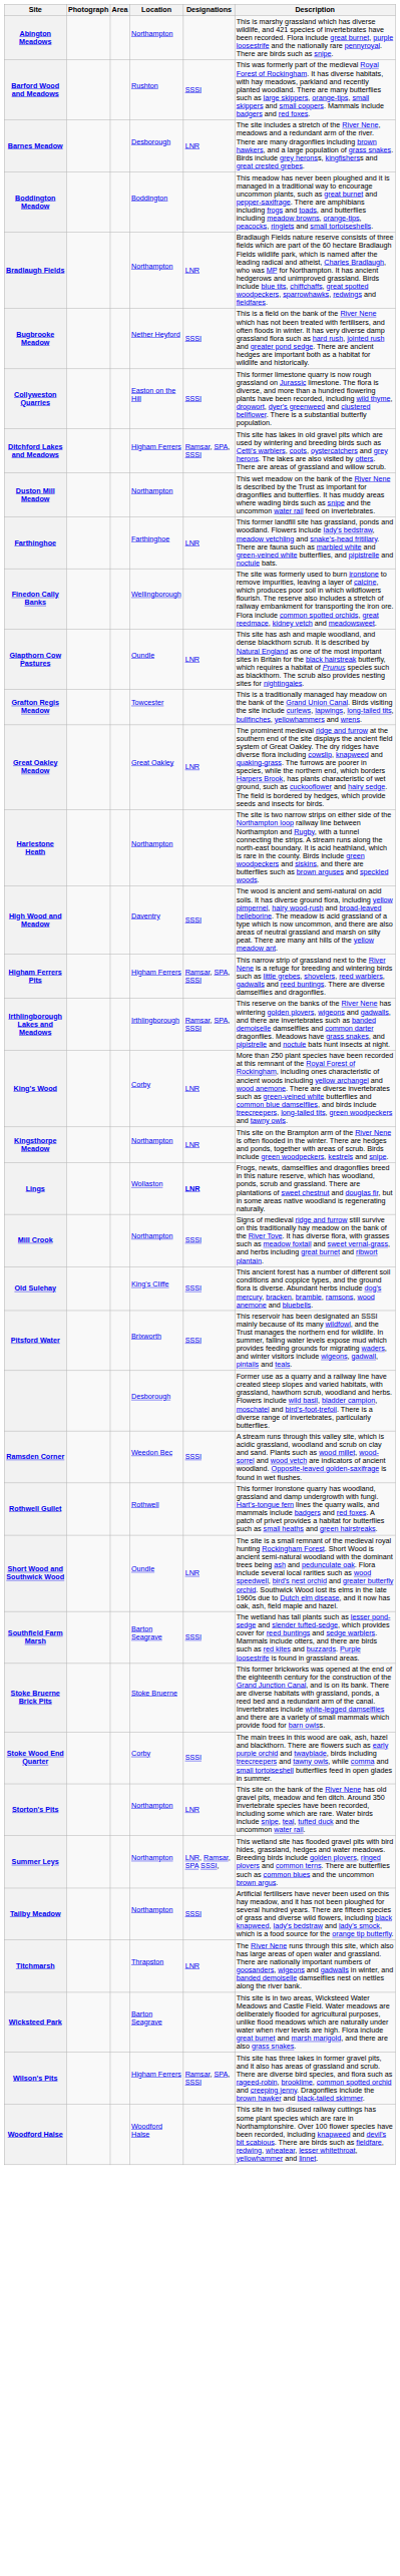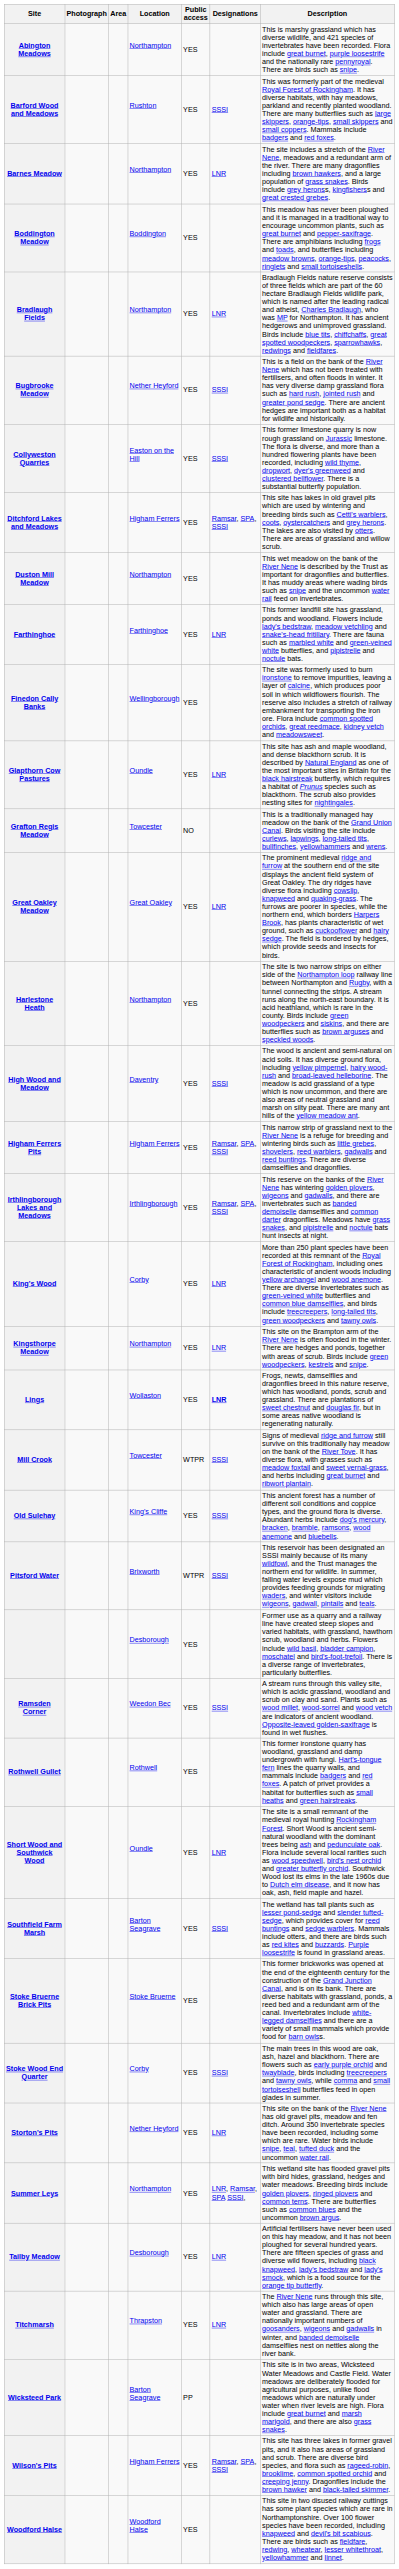+ column: Public access | YES | YES | YES | YES | YES | YES | YES | YES | YES | YES | YES | YES | NO | YES | YES | YES | YES | YES | YES | YES | YES | WTPR | YES | WTPR | YES | YES | YES | YES | YES | YES | YES | YES | YES | YES | YES | PP | YES | YES
Barnes Meadow | Location: Desborough -> Northampton
Mill Crook | Location: Northampton -> Towcester
Storton's Pits | Location: Northampton -> Nether Heyford
Tailby Meadow | Location: Northampton -> Desborough
Tailby Meadow | Designations: SSSI -> LNR
